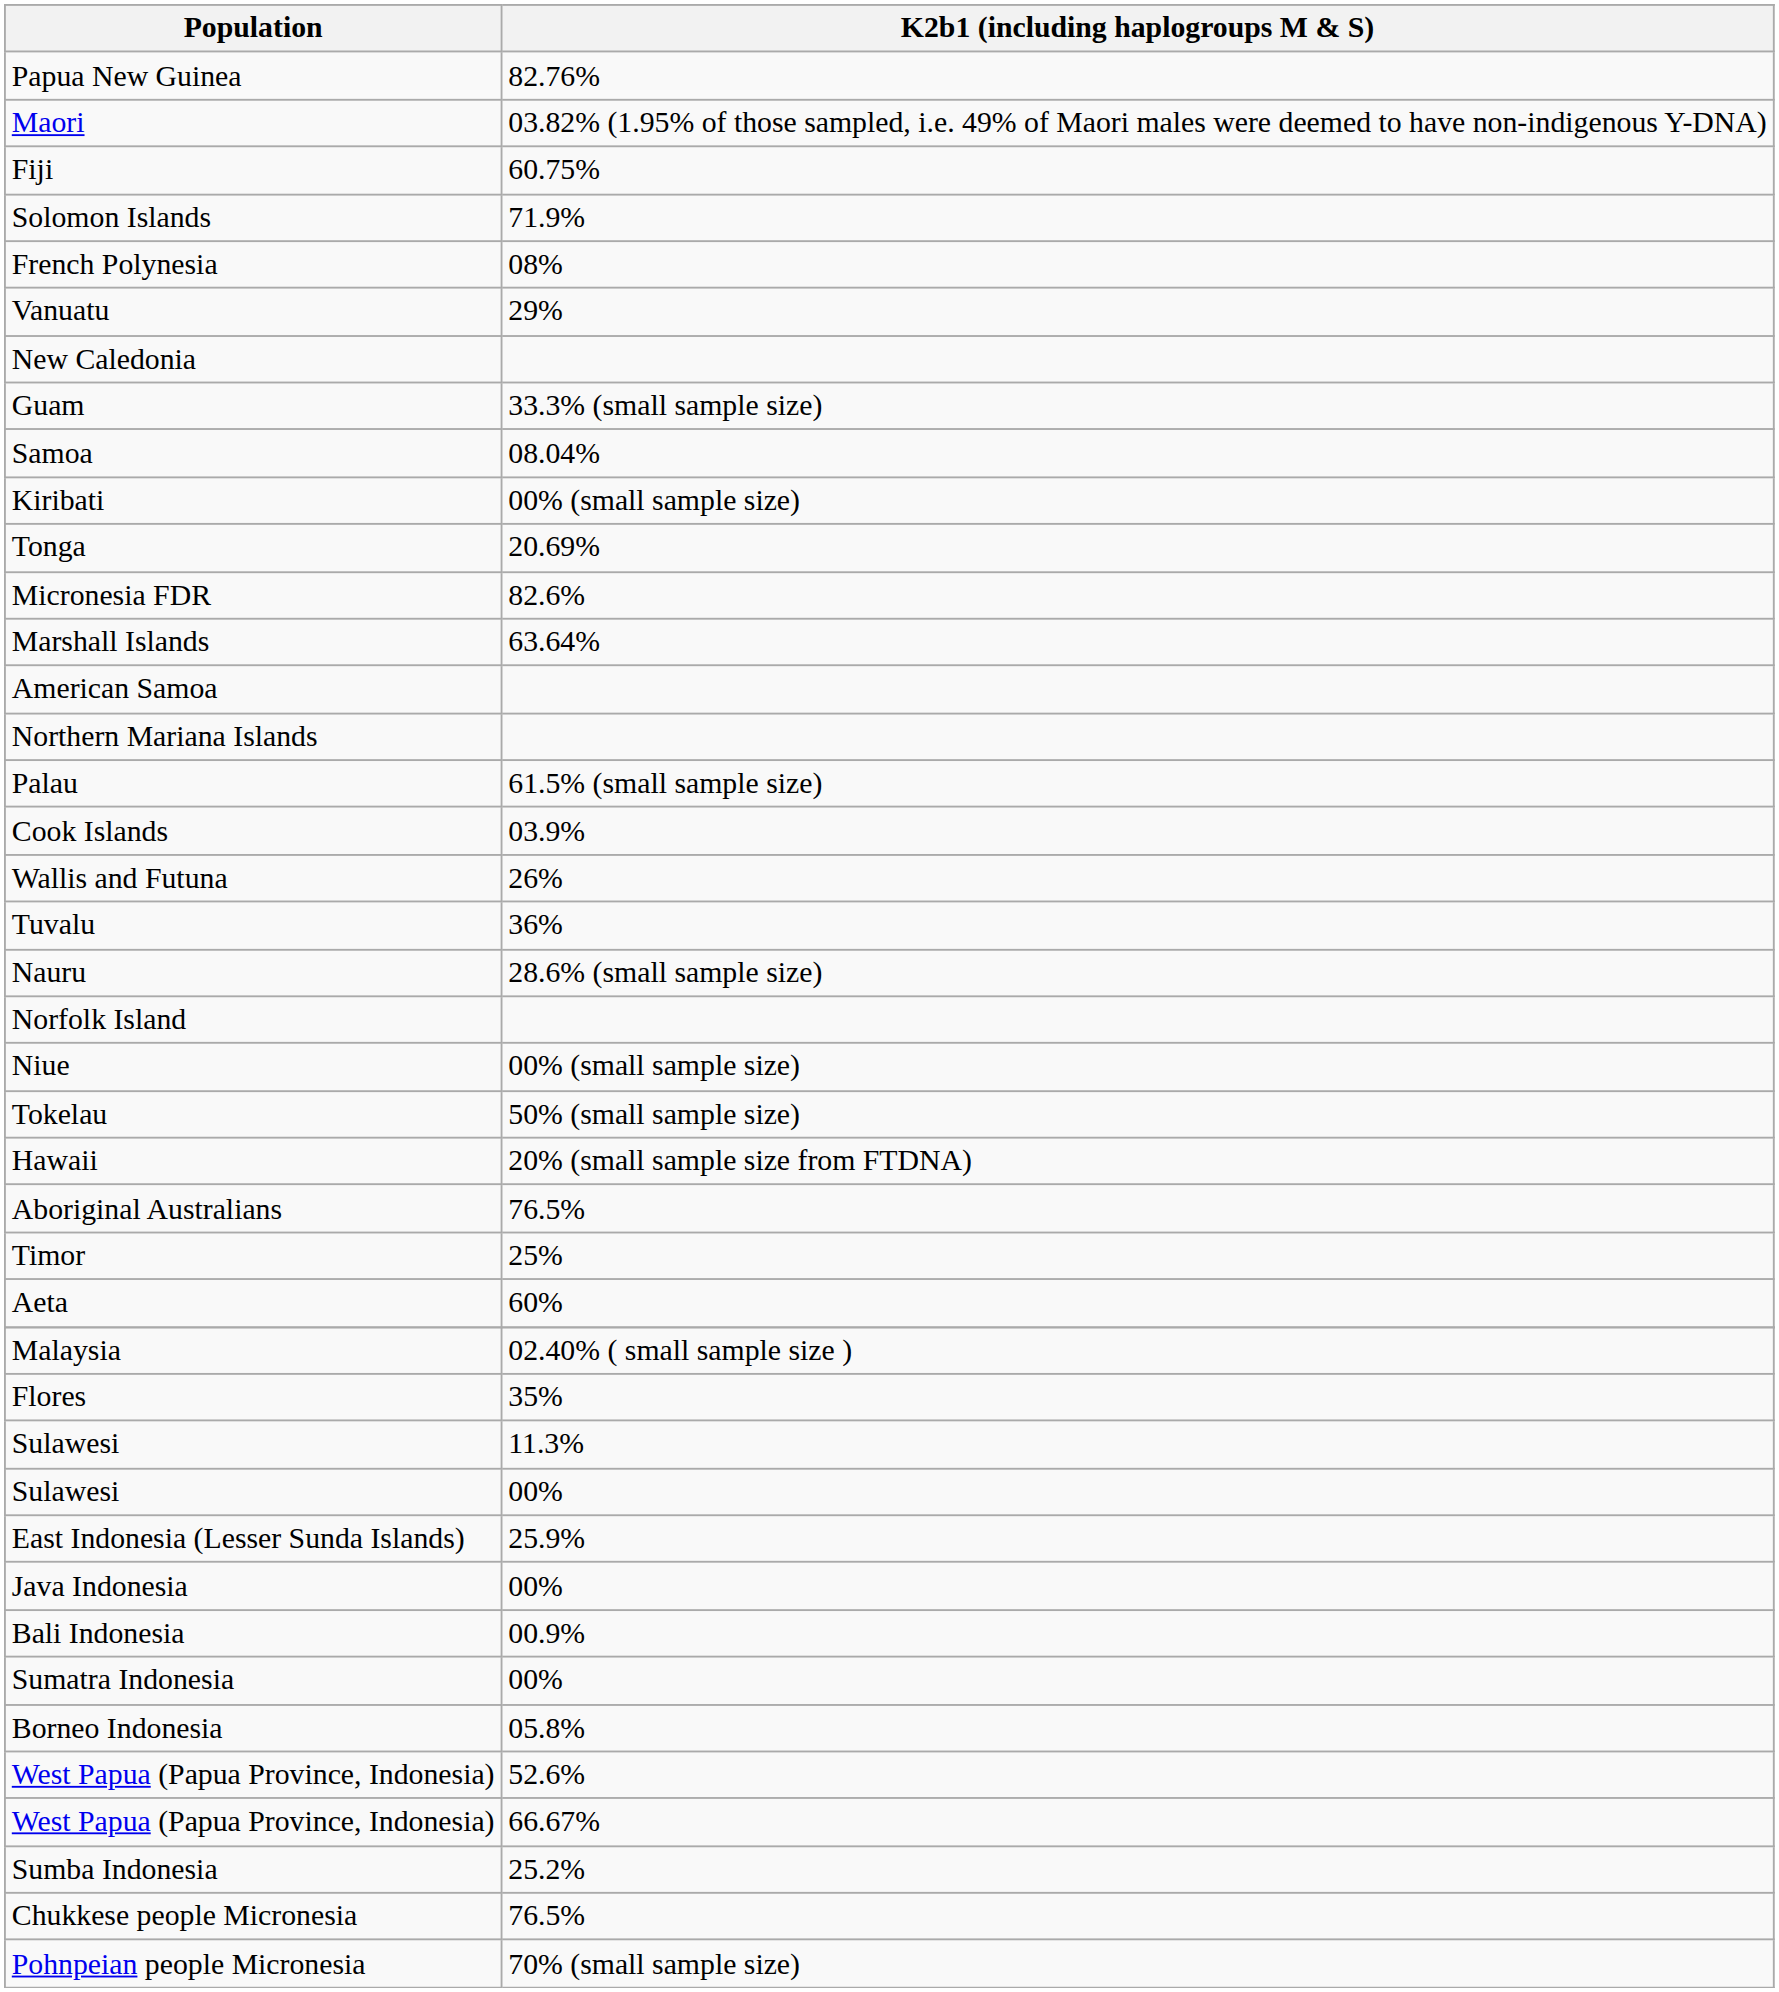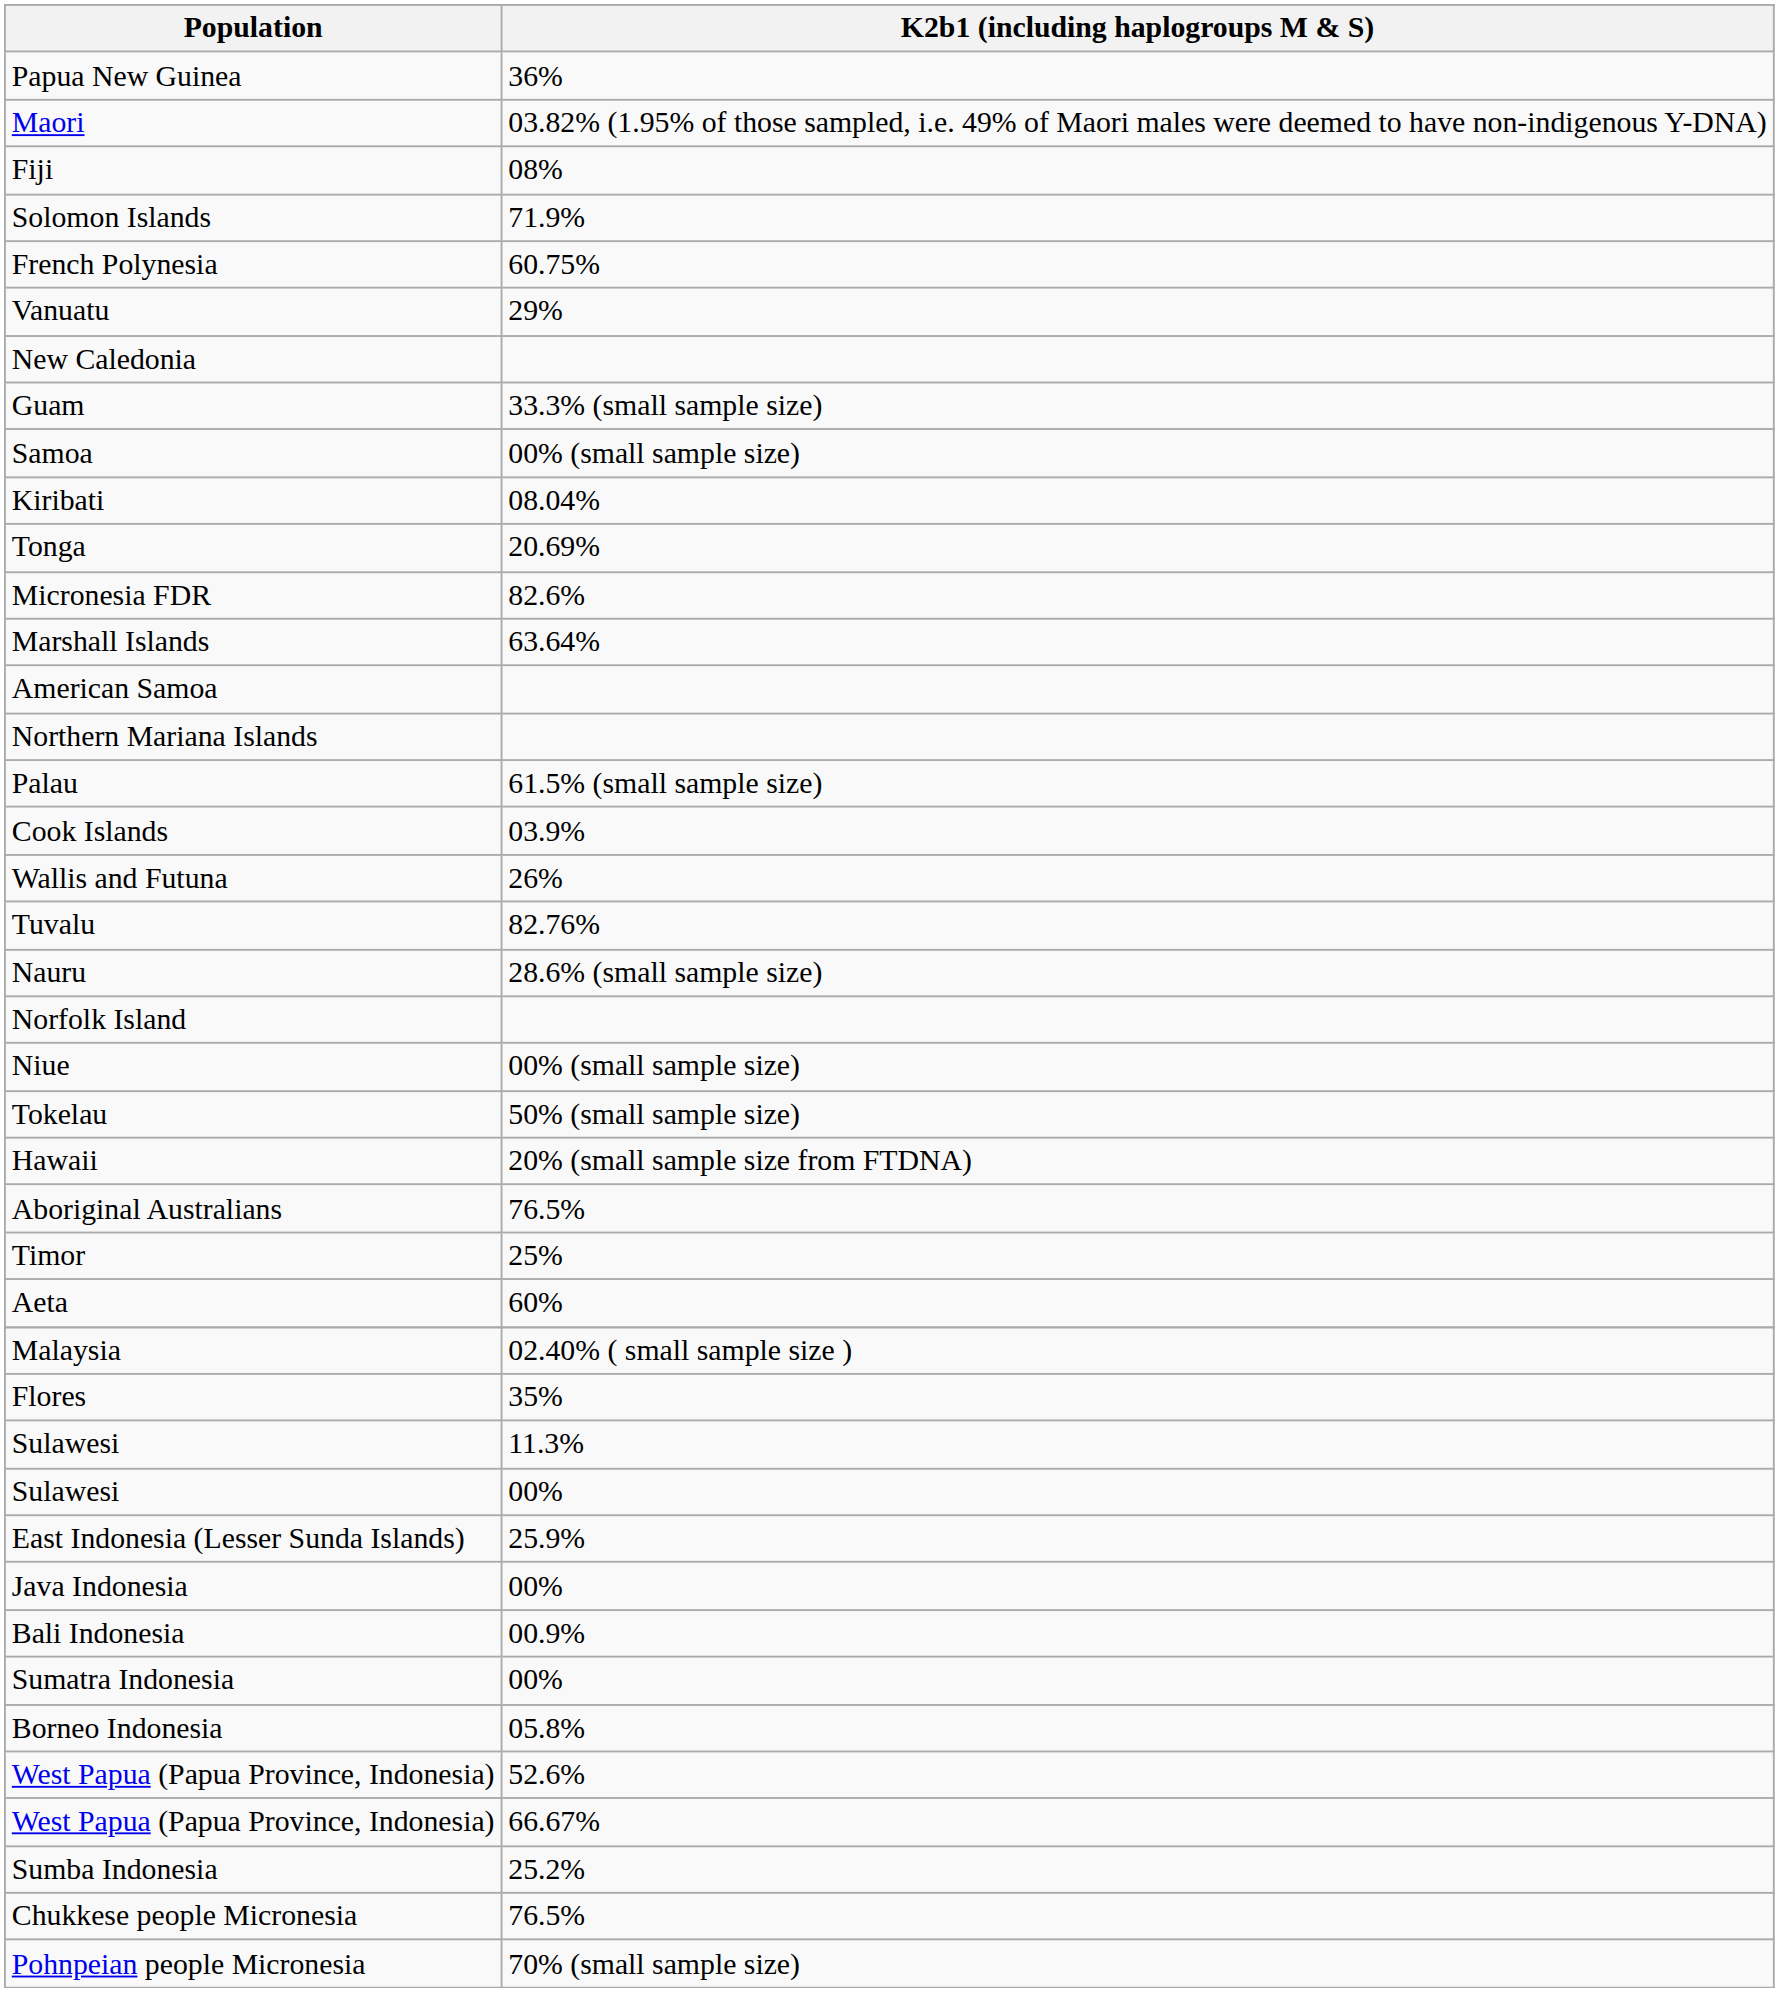row 2 | K2b1 (including haplogroups M & S): 82.76% -> 36%
row 4 | K2b1 (including haplogroups M & S): 60.75% -> 08%
row 6 | K2b1 (including haplogroups M & S): 08% -> 60.75%
row 10 | K2b1 (including haplogroups M & S): 08.04% -> 00% (small sample size)
row 11 | K2b1 (including haplogroups M & S): 00% (small sample size) -> 08.04%
row 20 | K2b1 (including haplogroups M & S): 36% -> 82.76%
